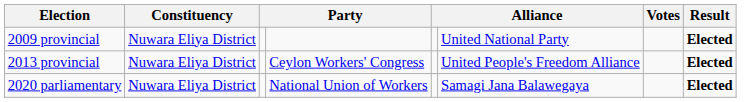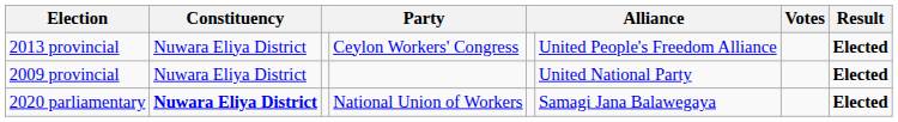rows swapped: 2009 provincial <-> 2013 provincial
2020 parliamentary | Constituency: normal -> bold
